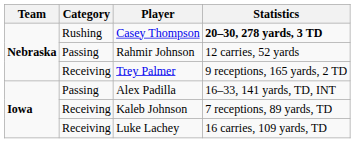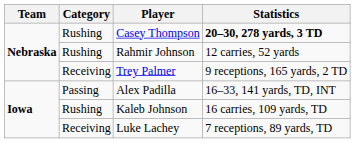Rahmir Johnson | Category: Passing -> Rushing
Kaleb Johnson | Category: Receiving -> Rushing
Kaleb Johnson | Statistics: 7 receptions, 89 yards, TD -> 16 carries, 109 yards, TD
Luke Lachey | Statistics: 16 carries, 109 yards, TD -> 7 receptions, 89 yards, TD
